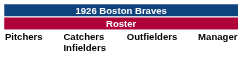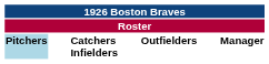Pitchers | column 1: no background -> lightblue background
